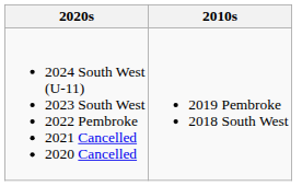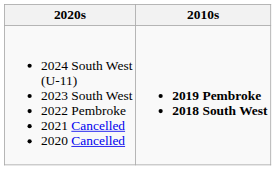row 2 | 2010s: normal -> bold
